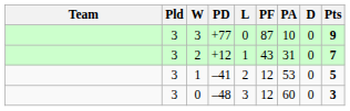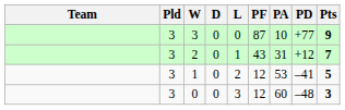columns swapped: D <-> PD
